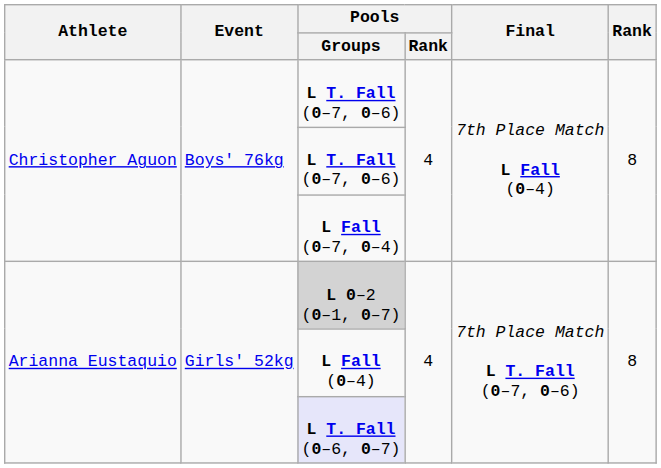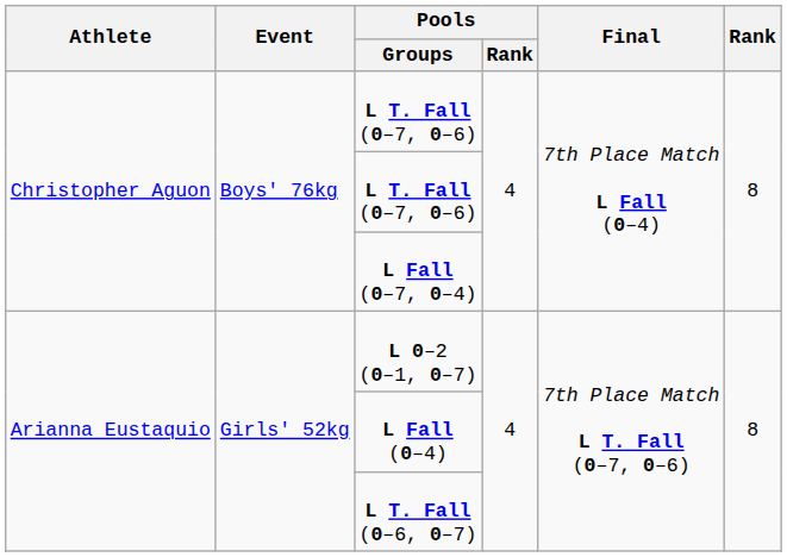L 0–2 (0–1, 0–7) | Pools / Groups: lightgrey background -> no background
L T. Fall (0–6, 0–7) | Pools / Groups: lavender background -> no background
